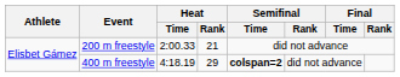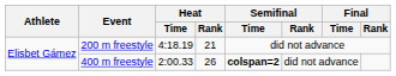200 m freestyle | Heat / Time: 2:00.33 -> 4:18.19
400 m freestyle | Heat / Time: 4:18.19 -> 2:00.33
400 m freestyle | Heat / Rank: 29 -> 26
